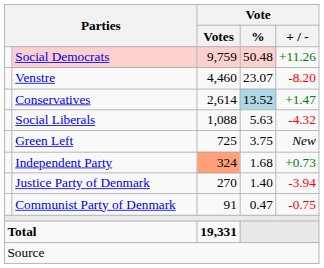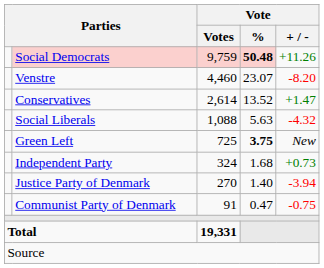Social Democrats | Vote / %: normal -> bold
Conservatives | Vote / %: lightblue background -> no background
Green Left | Vote / %: normal -> bold
Independent Party | Vote / Votes: lightsalmon background -> no background
